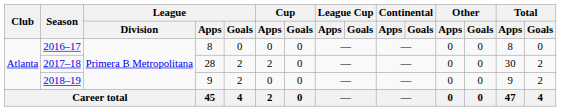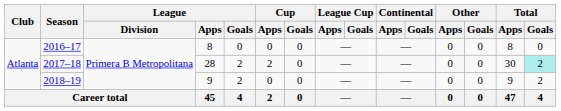2017–18 | Total / Goals: no background -> paleturquoise background
